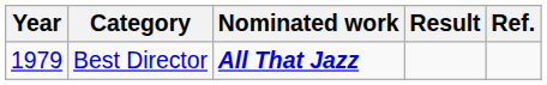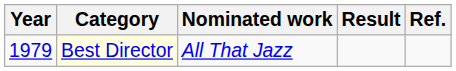row 2 | Category: no background -> lightyellow background
row 2 | Nominated work: bold -> normal
